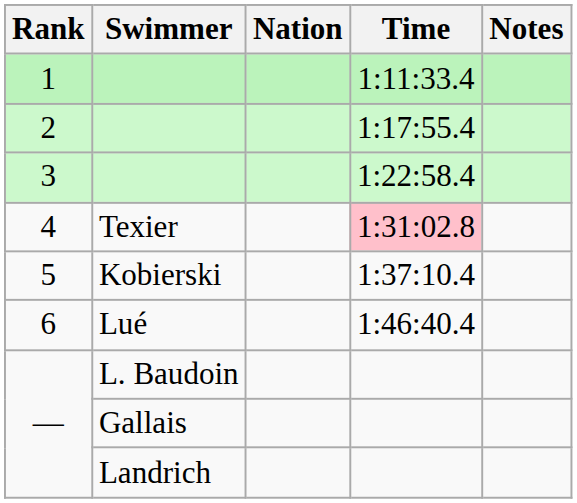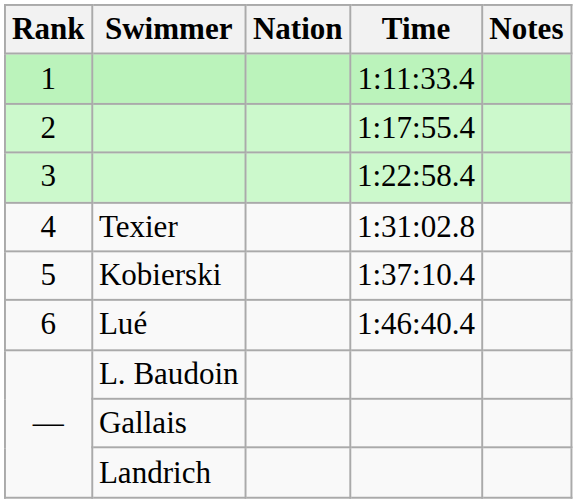4 | Time: pink background -> no background
